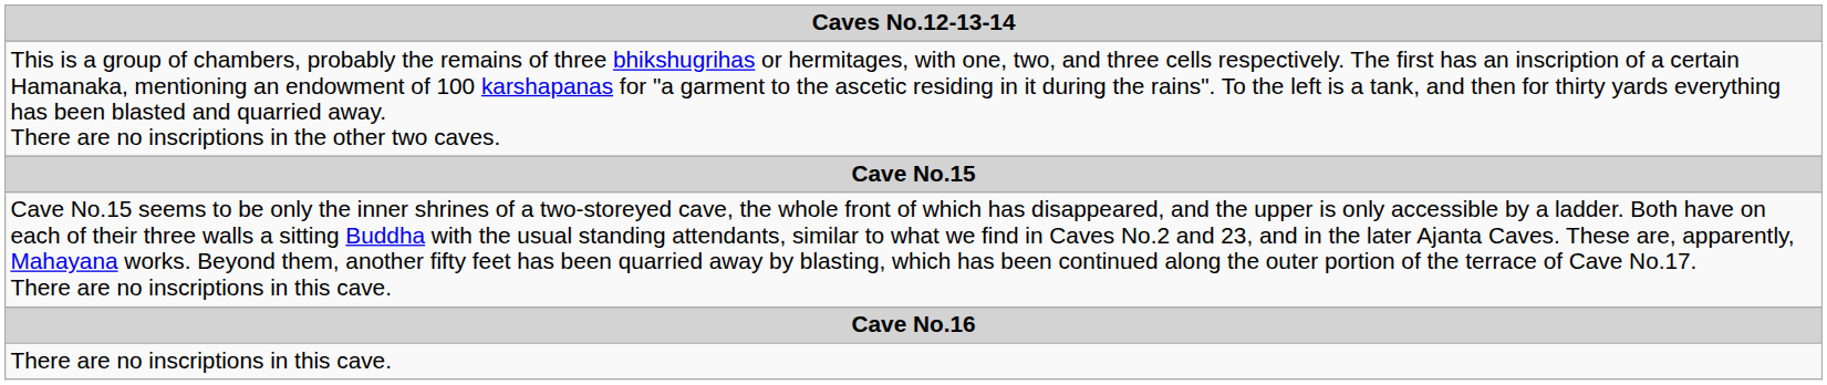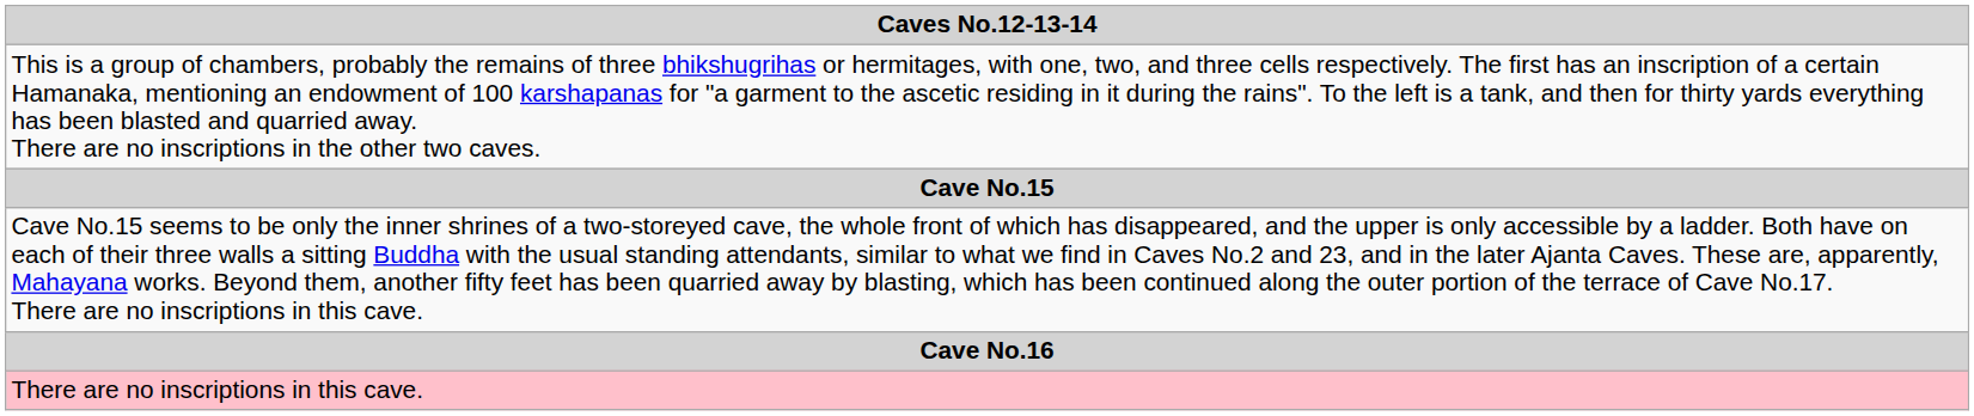There are no inscriptions in this cave. | column 1: no background -> pink background
